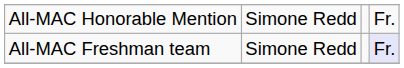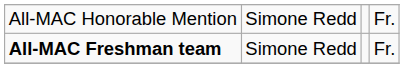row 2 | column 1: normal -> bold
row 2 | column 4: lavender background -> no background
